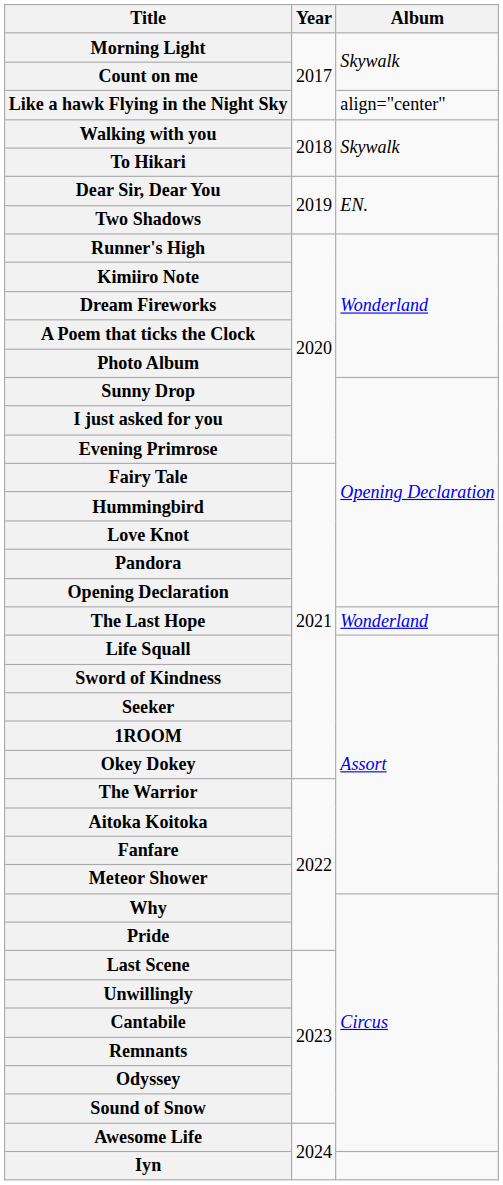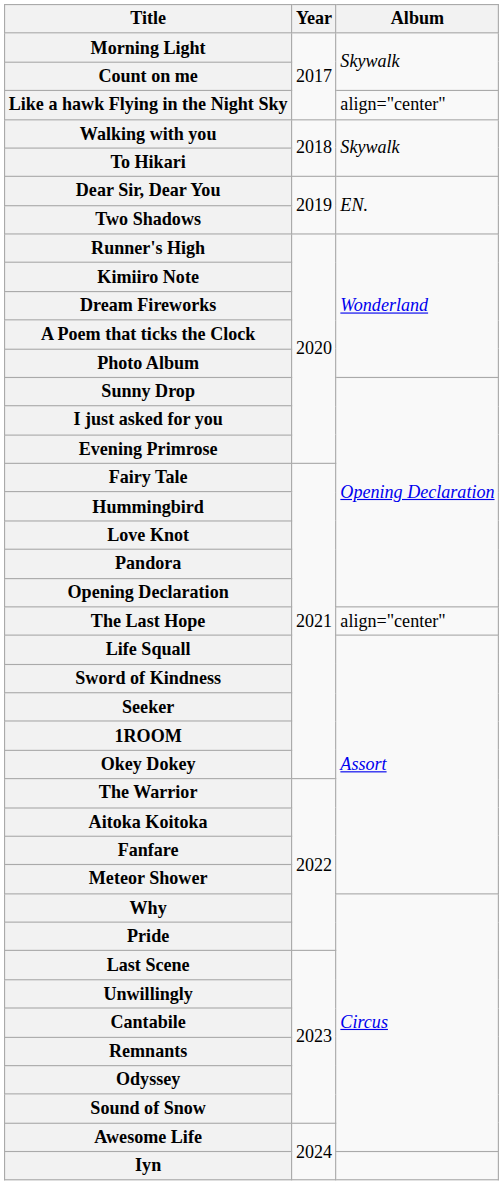The Last Hope | Album: Wonderland -> align="center"
